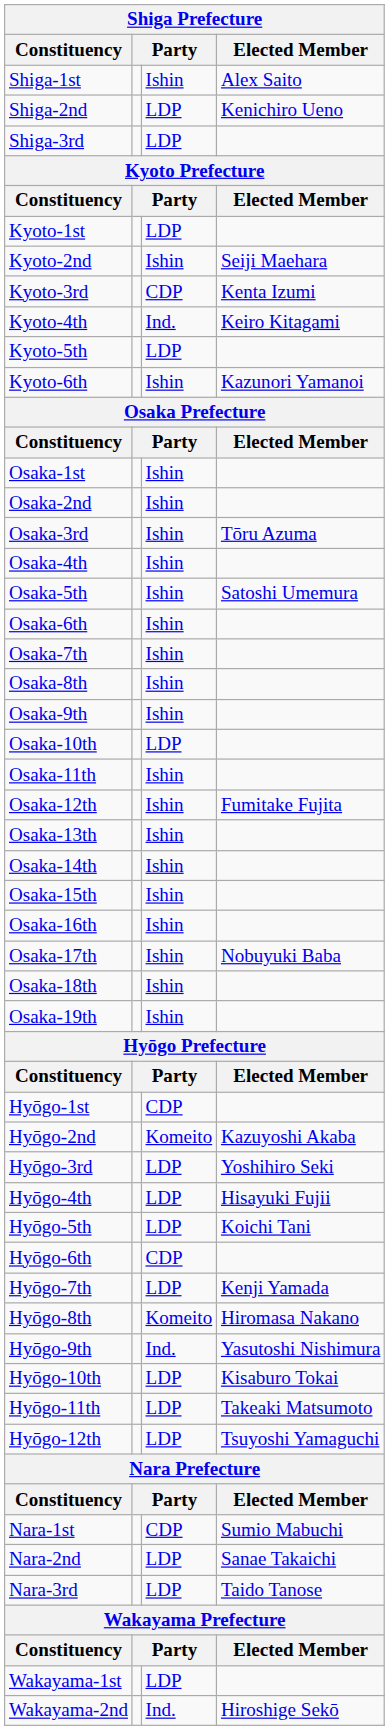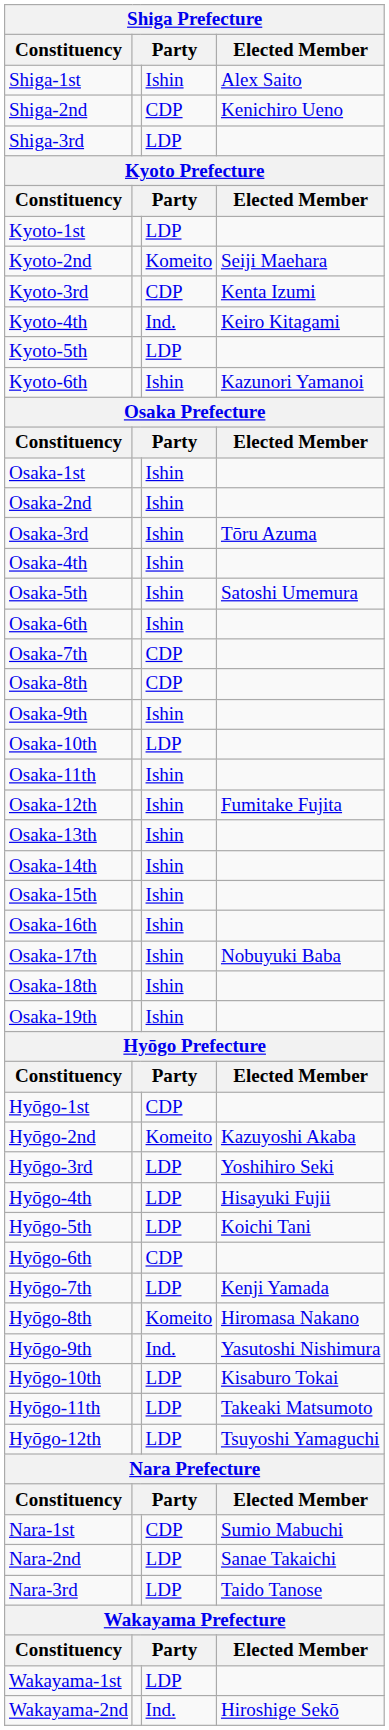Shiga-2nd | column 3: LDP -> CDP
Kyoto-2nd | column 3: Ishin -> Komeito
Osaka-7th | column 3: Ishin -> CDP
Osaka-8th | column 3: Ishin -> CDP
